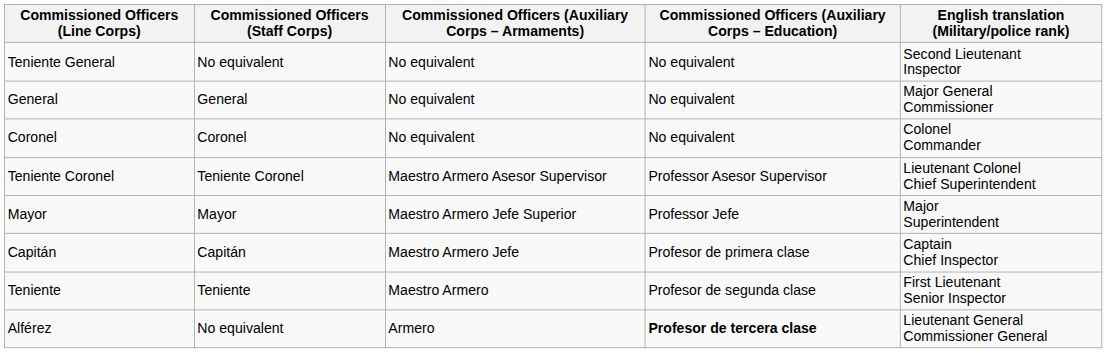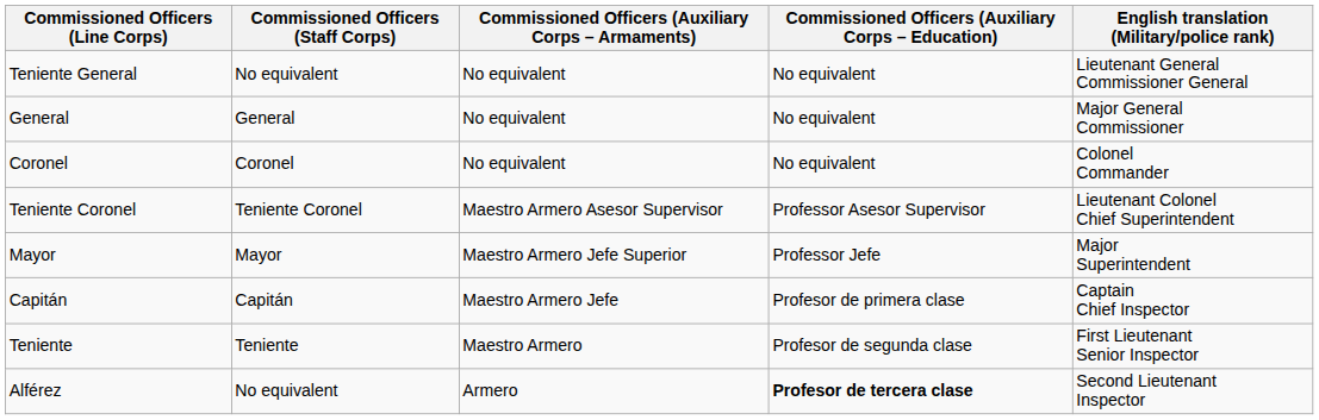Teniente General | English translation (Military/police rank): Second Lieutenant Inspector -> Lieutenant General Commissioner General
Alférez | English translation (Military/police rank): Lieutenant General Commissioner General -> Second Lieutenant Inspector
